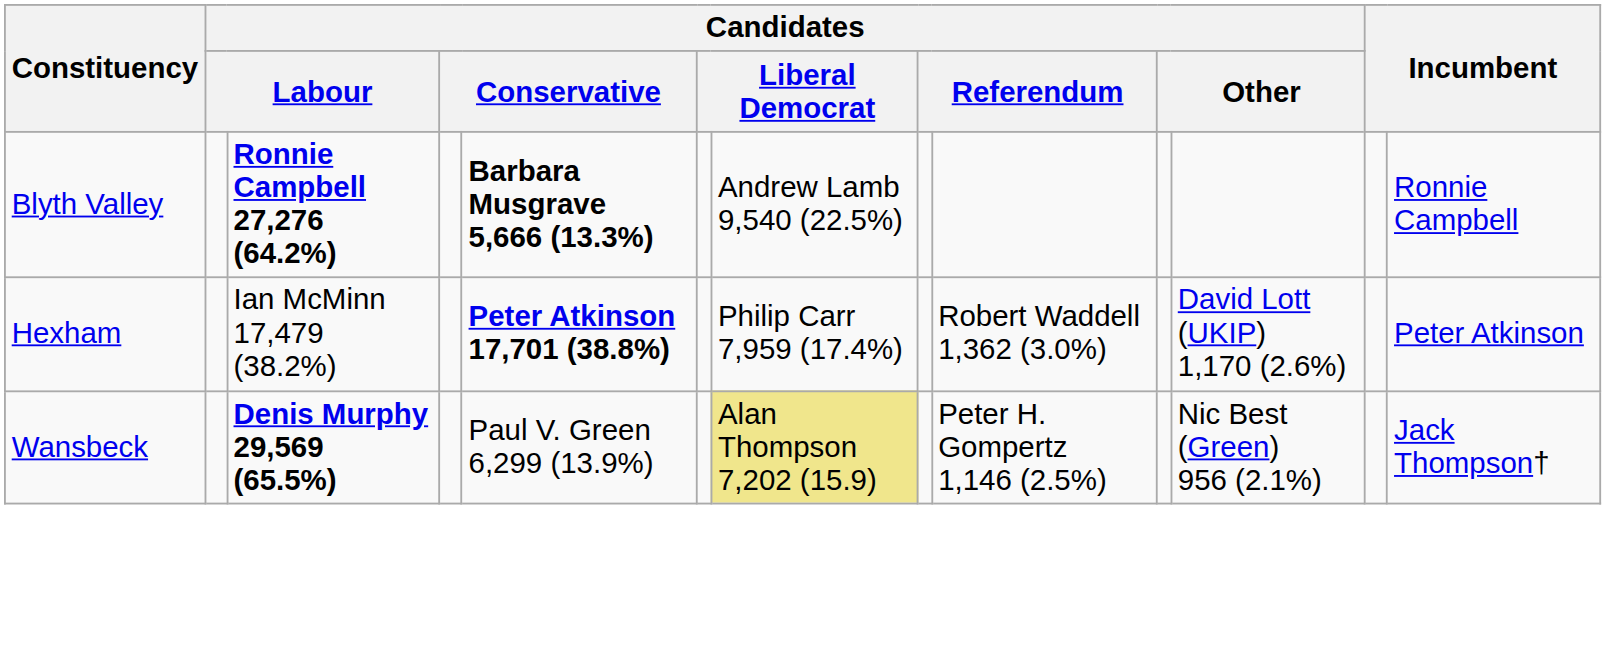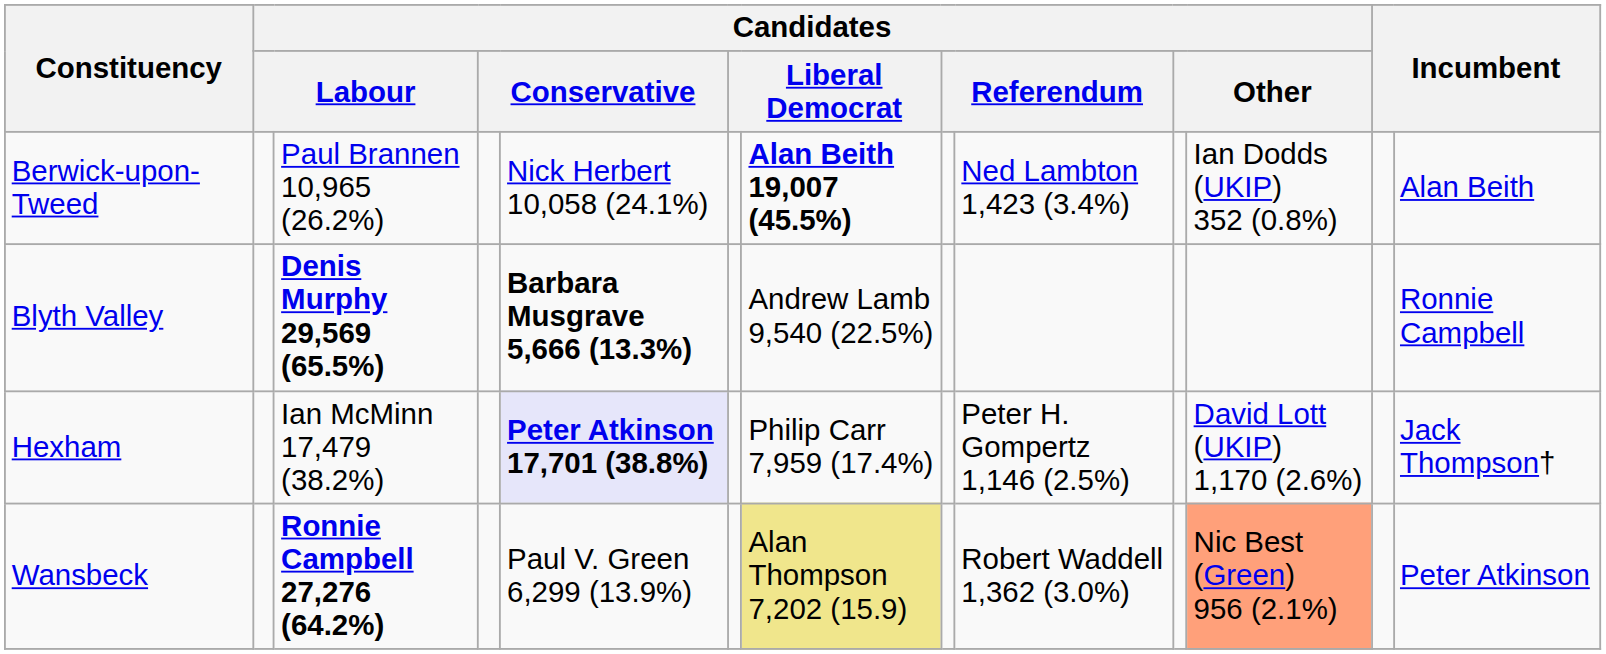+ row: Berwick-upon-Tweed | Paul Brannen 10,965 (26.2%) | Nick Herbert 10,058 (24.1%) | Alan Beith 19,007 (45.5%) | Ned Lambton 1,423 (3.4%) | Ian Dodds (UKIP) 352 (0.8%) | Alan Beith
Blyth Valley | column 3: Ronnie Campbell 27,276 (64.2%) -> Denis Murphy 29,569 (65.5%)
Hexham | column 5: no background -> lavender background
Hexham | column 9: Robert Waddell 1,362 (3.0%) -> Peter H. Gompertz 1,146 (2.5%)
Hexham | column 13: Peter Atkinson -> Jack Thompson†
Wansbeck | column 3: Denis Murphy 29,569 (65.5%) -> Ronnie Campbell 27,276 (64.2%)
Wansbeck | column 9: Peter H. Gompertz 1,146 (2.5%) -> Robert Waddell 1,362 (3.0%)
Wansbeck | column 11: no background -> lightsalmon background
Wansbeck | column 13: Jack Thompson† -> Peter Atkinson
